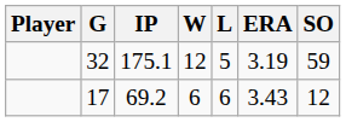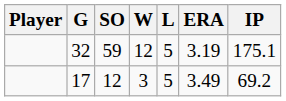columns swapped: IP <-> SO
17 | W: 6 -> 3
17 | L: 6 -> 5
17 | ERA: 3.43 -> 3.49
